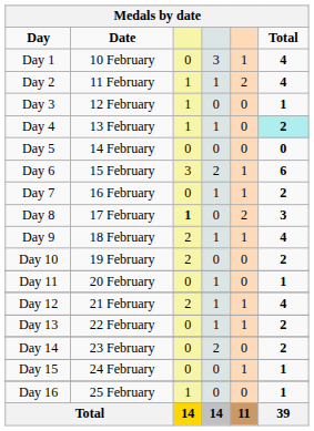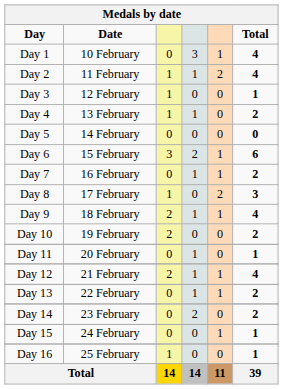Day 4 | Total: paleturquoise background -> no background
Day 8 | column 3: bold -> normal
